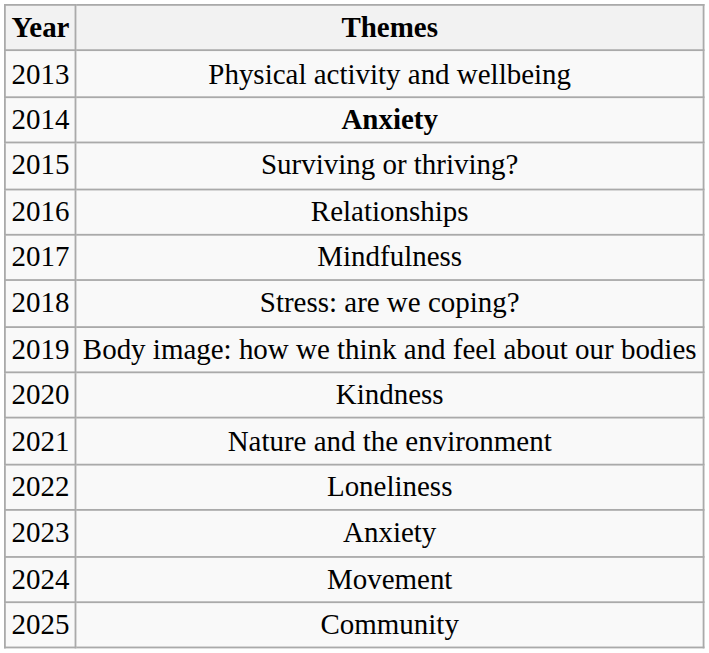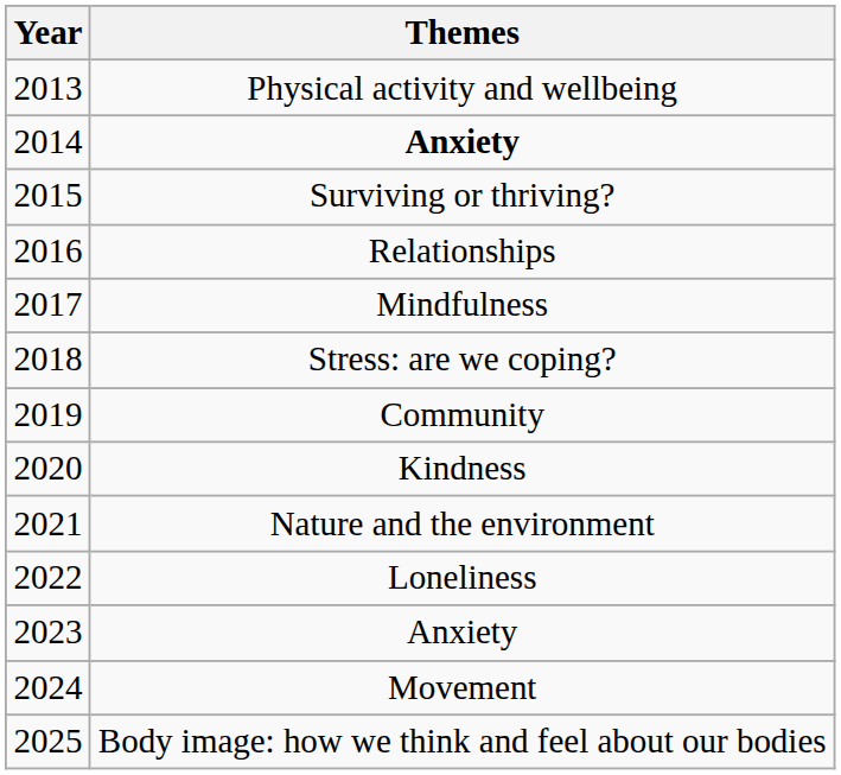row 8 | Themes: Body image: how we think and feel about our bodies -> Community
row 14 | Themes: Community -> Body image: how we think and feel about our bodies
